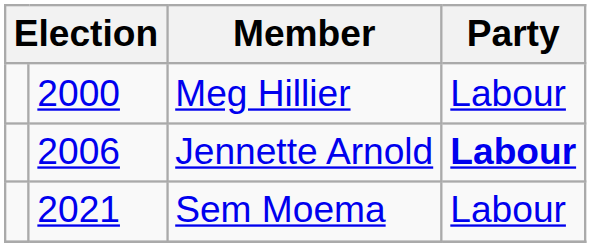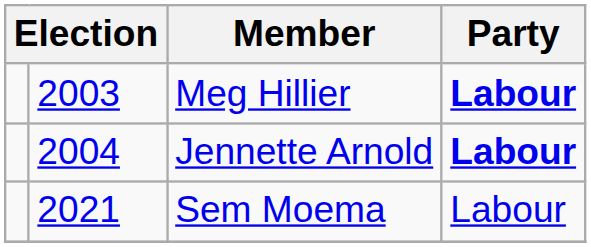Meg Hillier | column 2: 2000 -> 2003
Meg Hillier | Party: normal -> bold
Jennette Arnold | column 2: 2006 -> 2004
